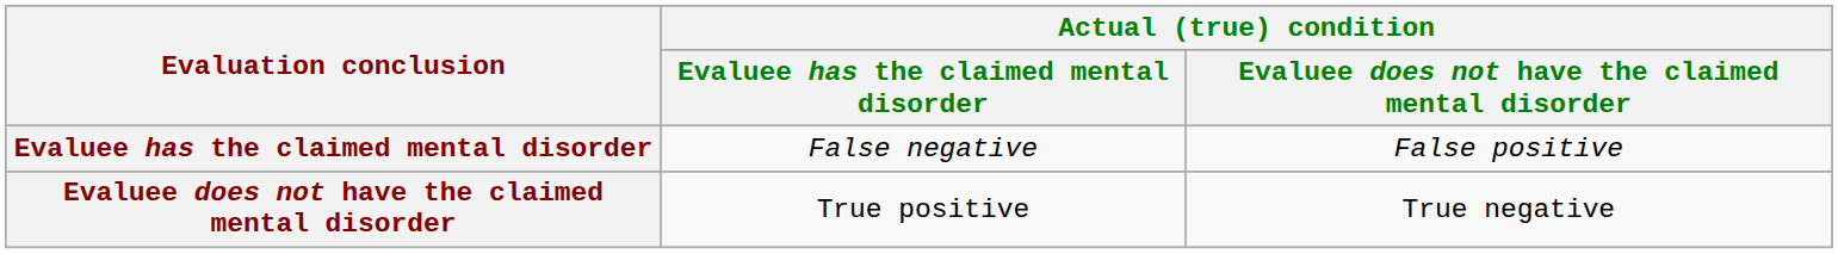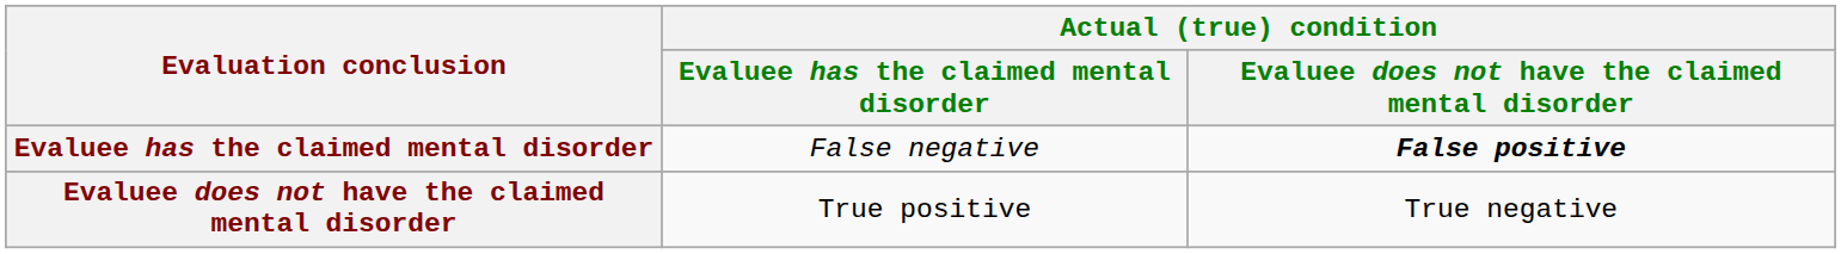row 3 | column 3: normal -> bold
